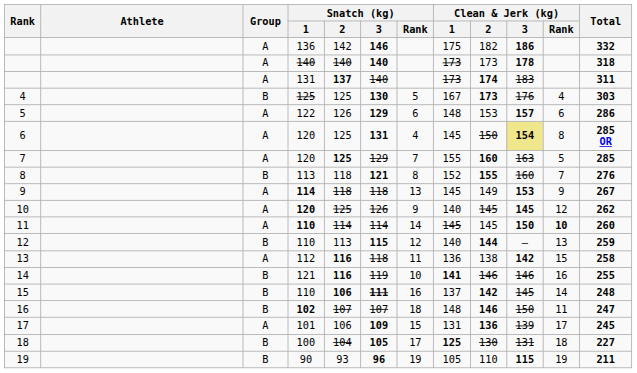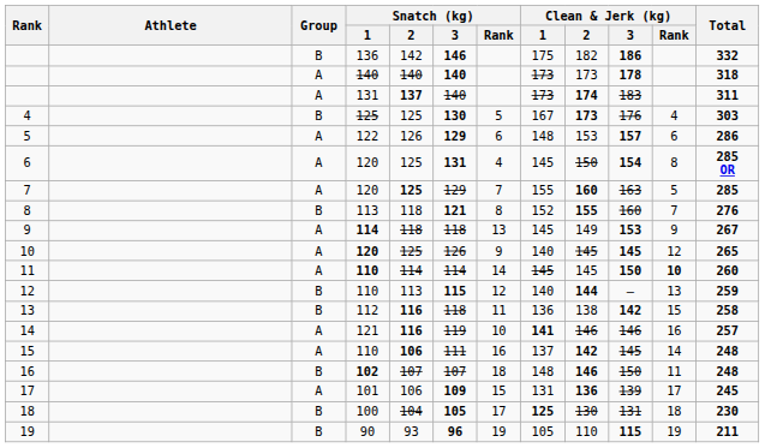row 3 | Group: A -> B
row 8 | Clean & Jerk (kg) / 3: khaki background -> no background
row 12 | Total: 262 -> 265
row 15 | Group: A -> B
row 16 | Group: B -> A
row 16 | Total: 255 -> 257
row 17 | Group: B -> A
row 17 | Snatch (kg) / 3: bold -> normal
row 18 | Total: 247 -> 248
row 20 | Total: 227 -> 230
